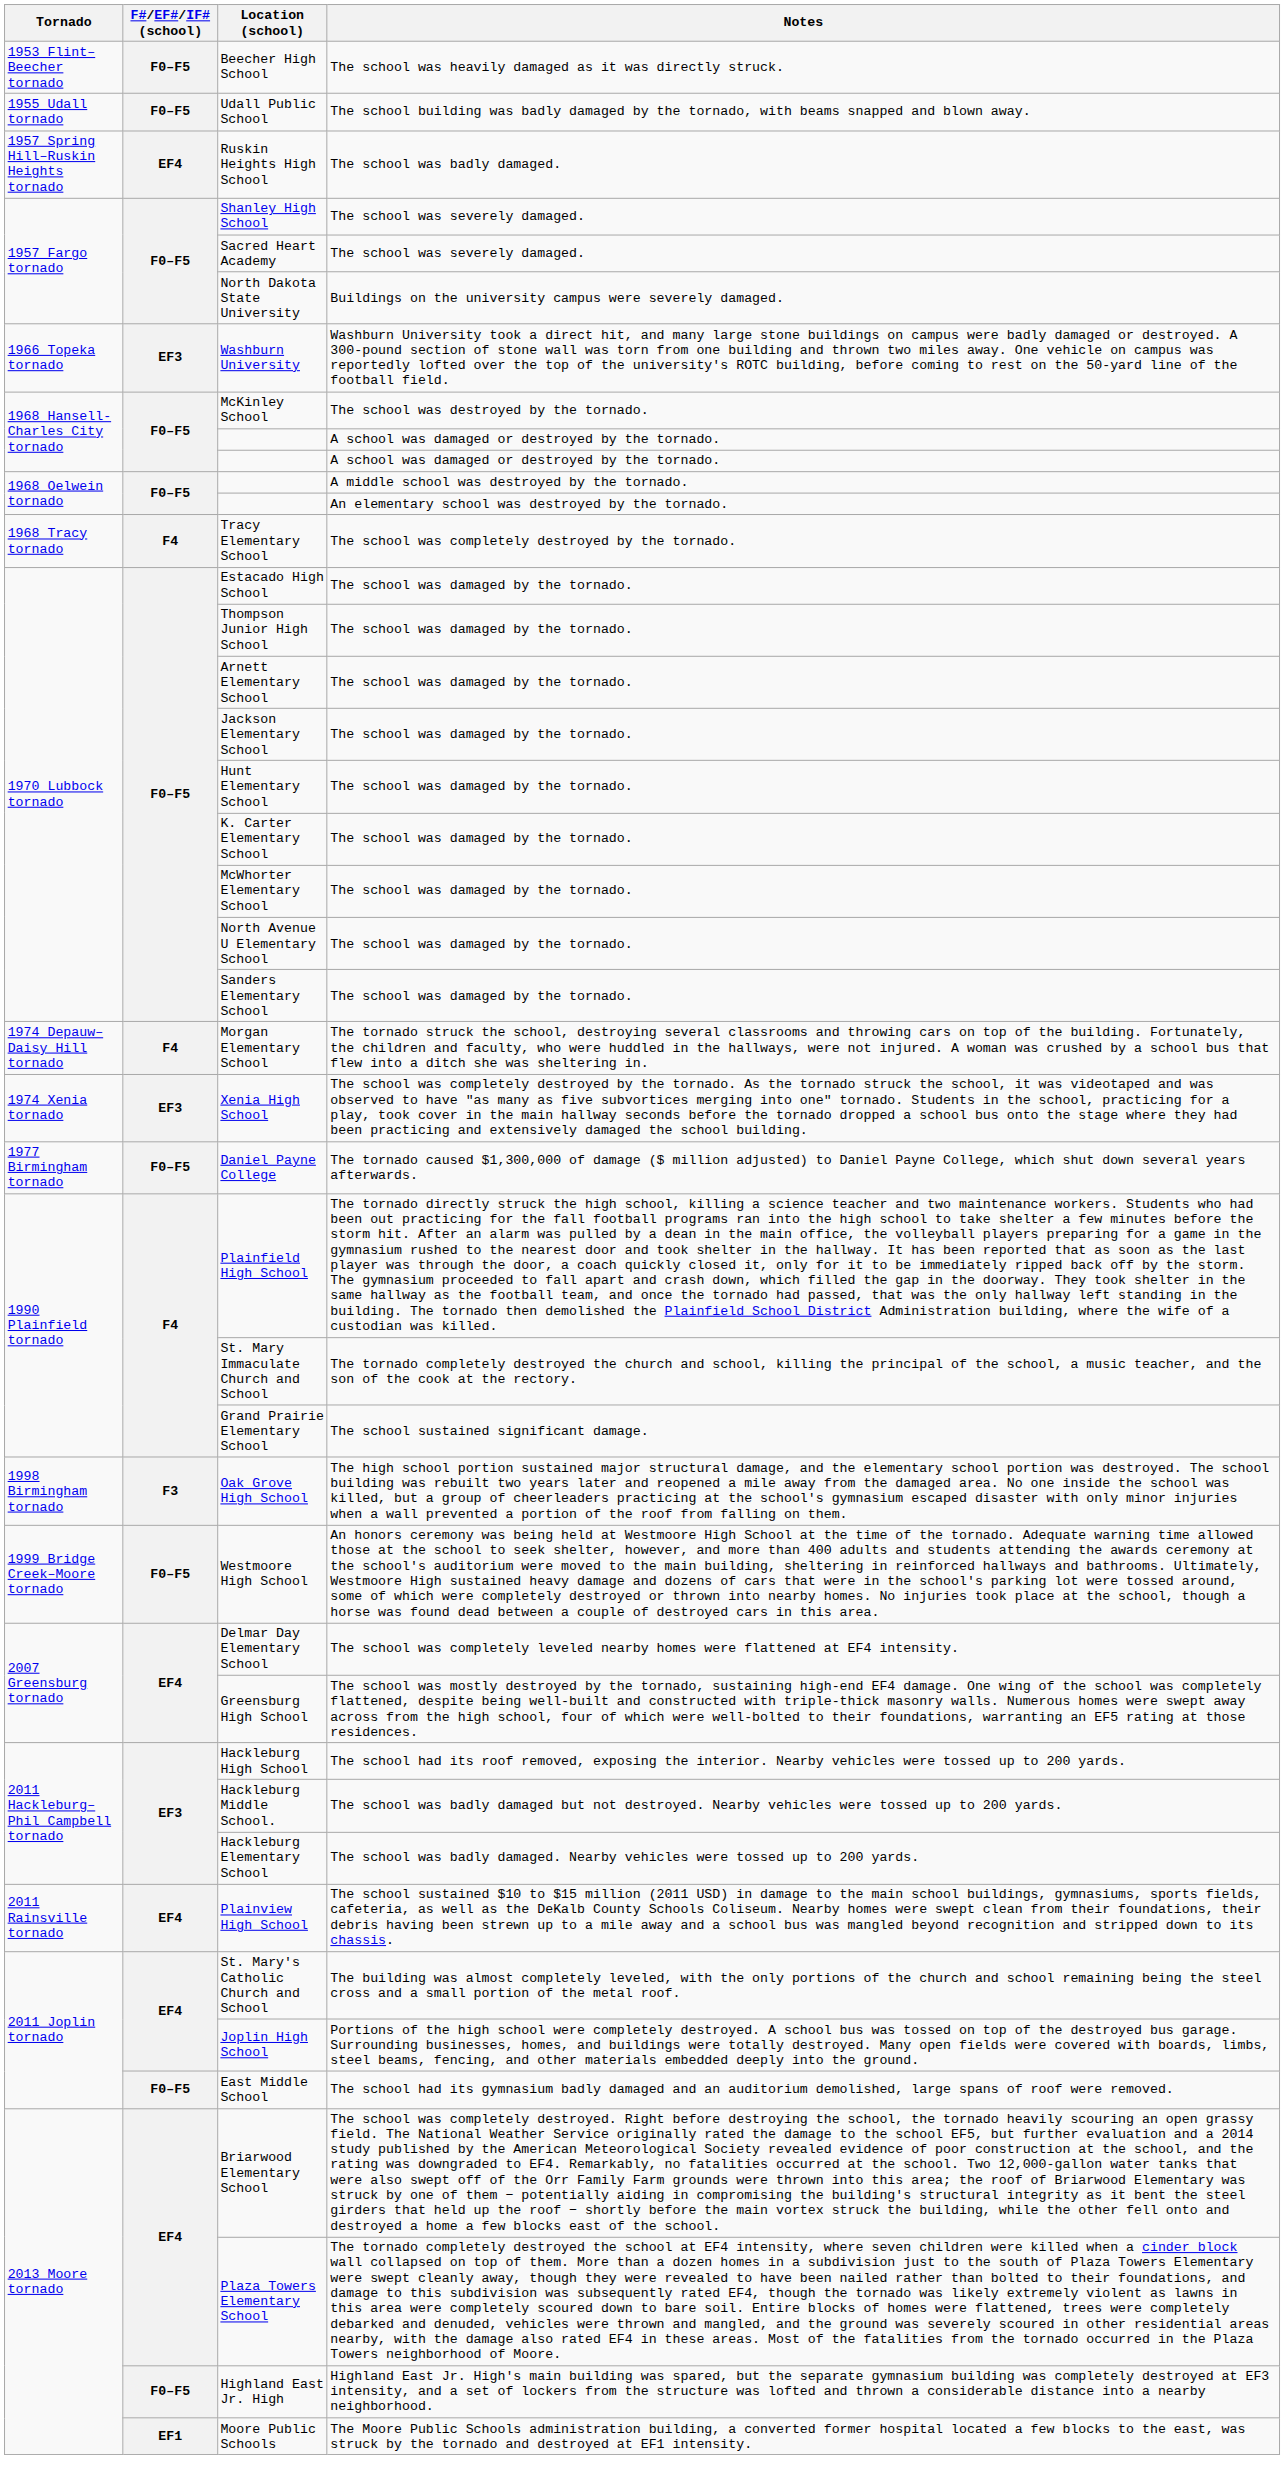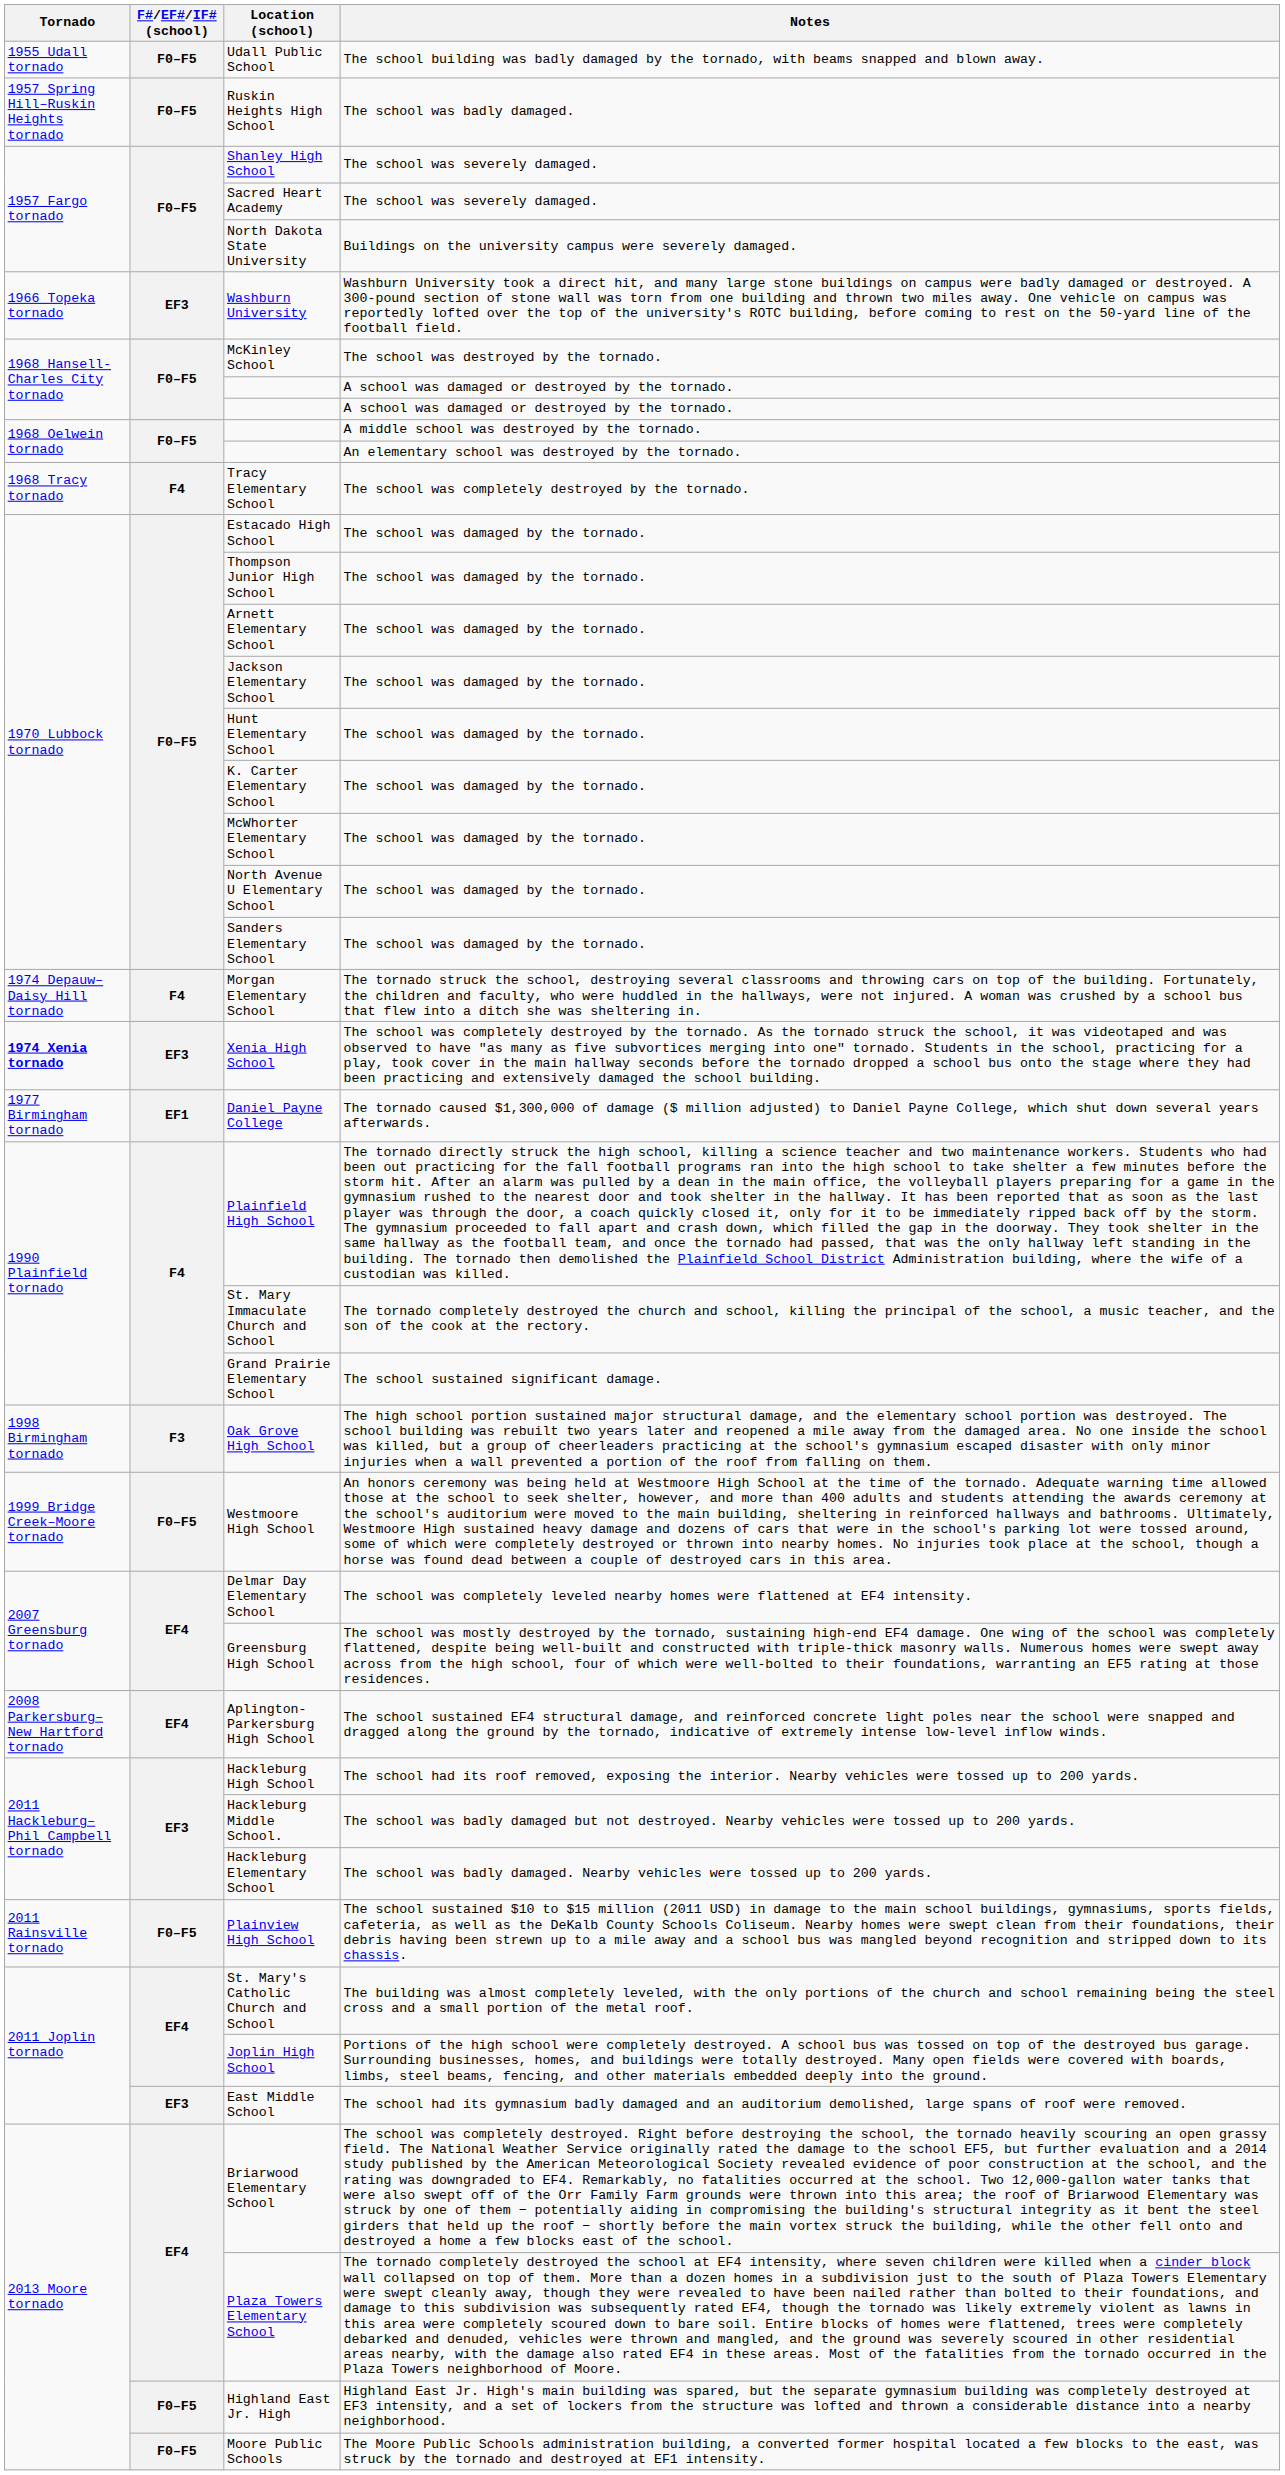- row: 1953 Flint–Beecher tornado | F0–F5 | Beecher High School | The school was heavily damaged as it was directly struck.
Ruskin Heights High School | F#/EF#/IF# (school): EF4 -> F0–F5
Xenia High School | Tornado: normal -> bold
Daniel Payne College | F#/EF#/IF# (school): F0–F5 -> EF1
+ row: 2008 Parkersburg–New Hartford tornado | EF4 | Aplington-Parkersburg High School | The school sustained EF4 structural damage, and reinforced concrete light poles near the school were snapped and dragged along the ground by the tornado, indicative of extremely intense low-level inflow winds.
Plainview High School | F#/EF#/IF# (school): EF4 -> F0–F5
East Middle School | F#/EF#/IF# (school): F0–F5 -> EF3
Moore Public Schools | F#/EF#/IF# (school): EF1 -> F0–F5
